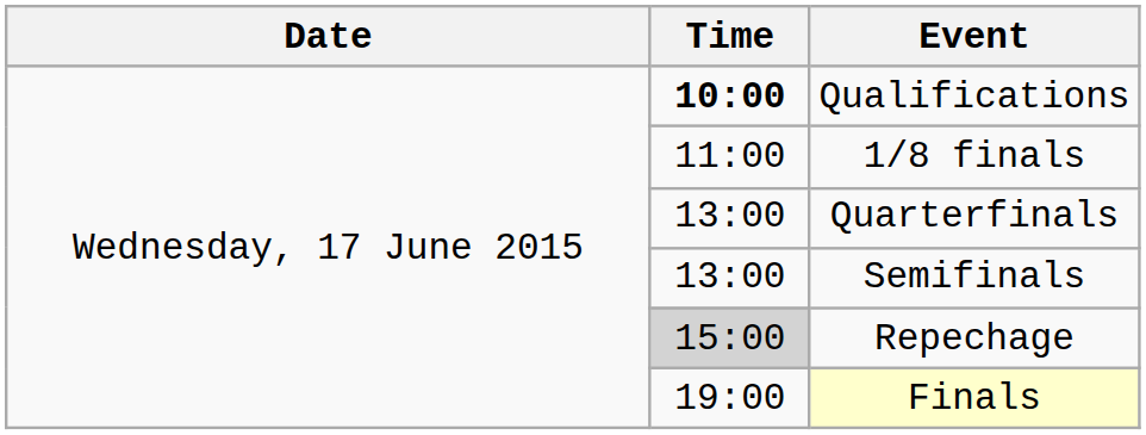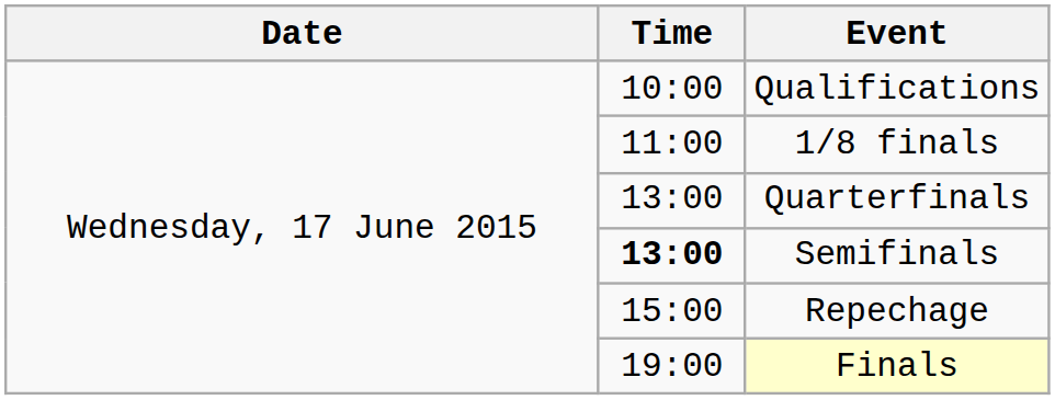Qualifications | Time: bold -> normal
Semifinals | Time: normal -> bold
Repechage | Time: lightgrey background -> no background
